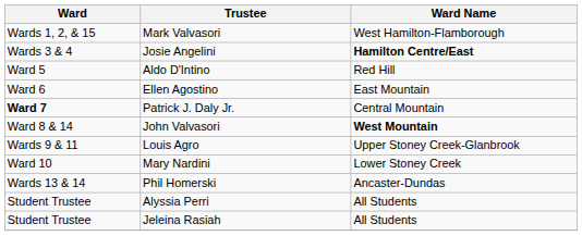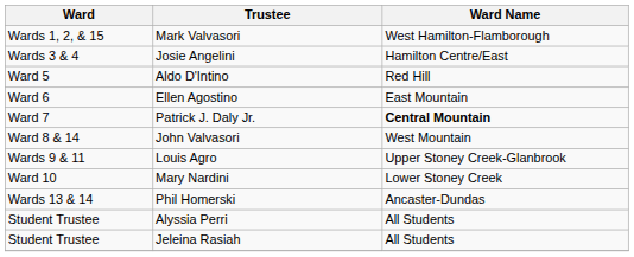Josie Angelini | Ward Name: bold -> normal
Patrick J. Daly Jr. | Ward: bold -> normal
Patrick J. Daly Jr. | Ward Name: normal -> bold
John Valvasori | Ward Name: bold -> normal
